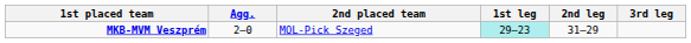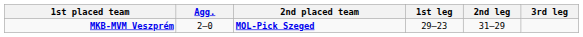MKB-MVM Veszprém | 2nd placed team: normal -> bold
MKB-MVM Veszprém | 1st leg: paleturquoise background -> no background
